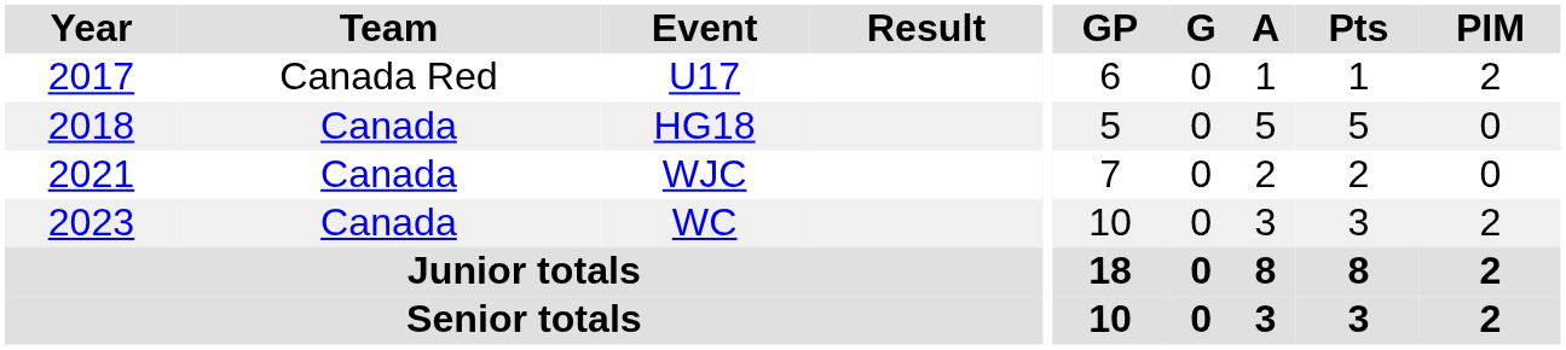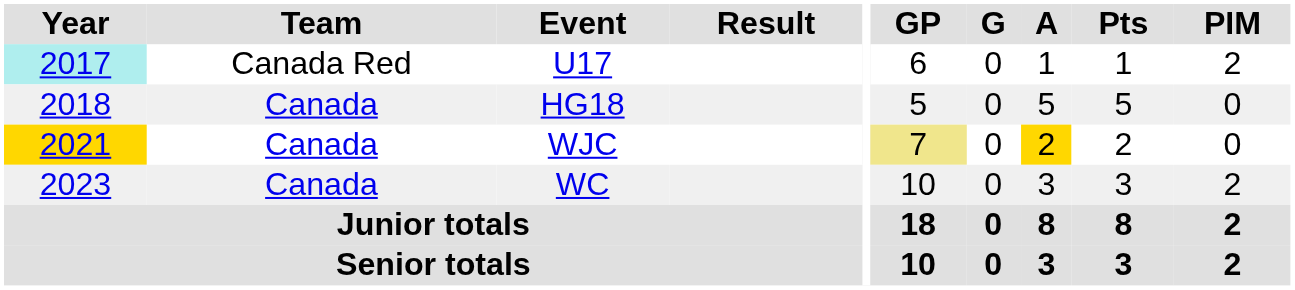U17 | Year: no background -> paleturquoise background
WJC | Year: no background -> gold background
WJC | GP: no background -> khaki background
WJC | A: no background -> gold background
